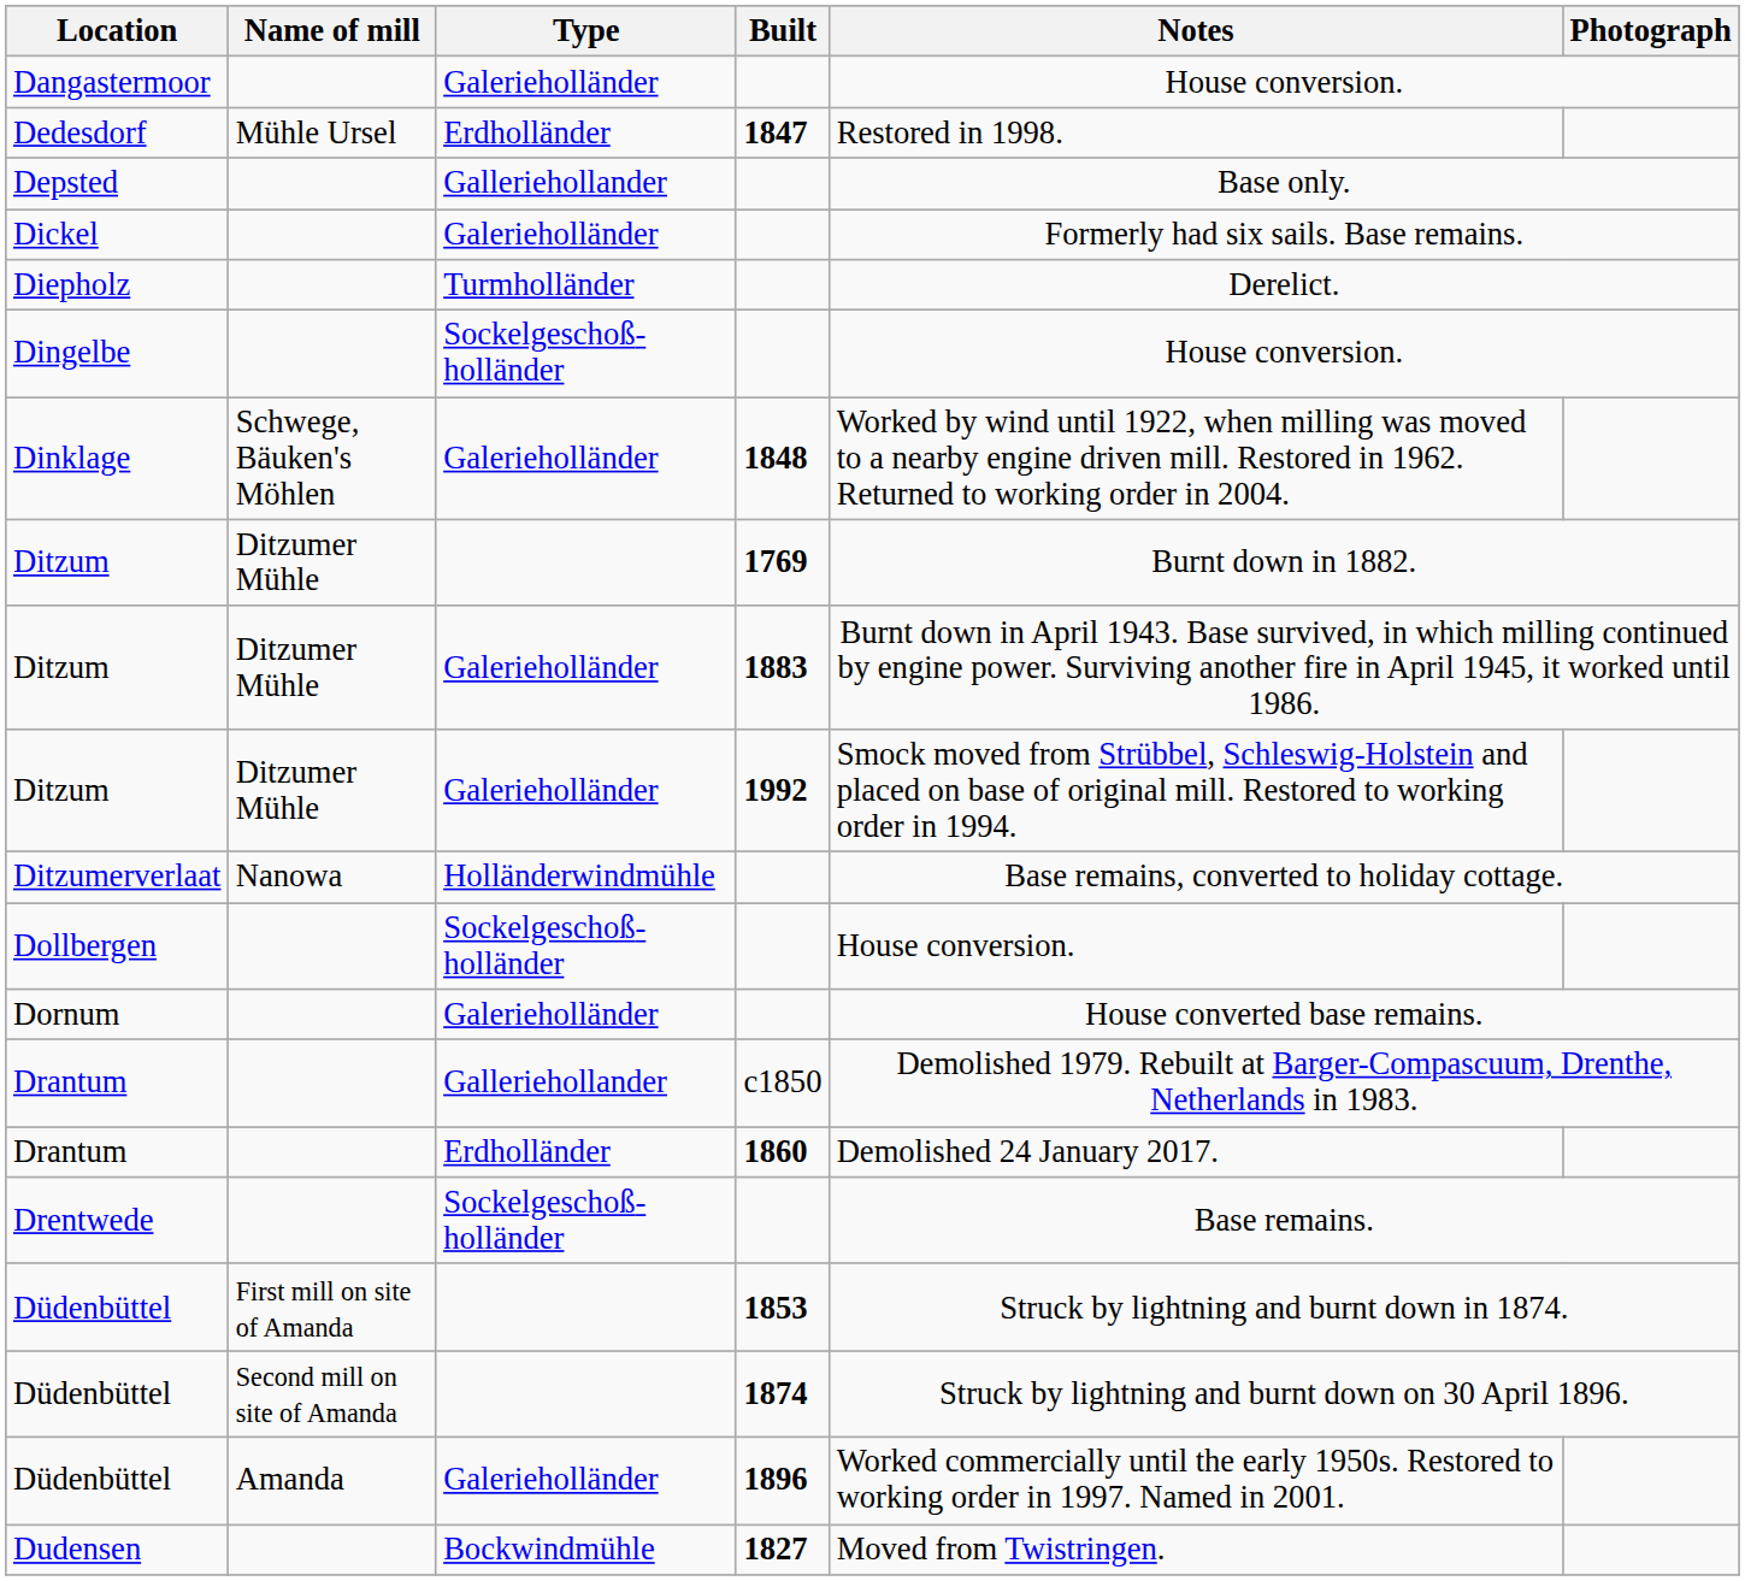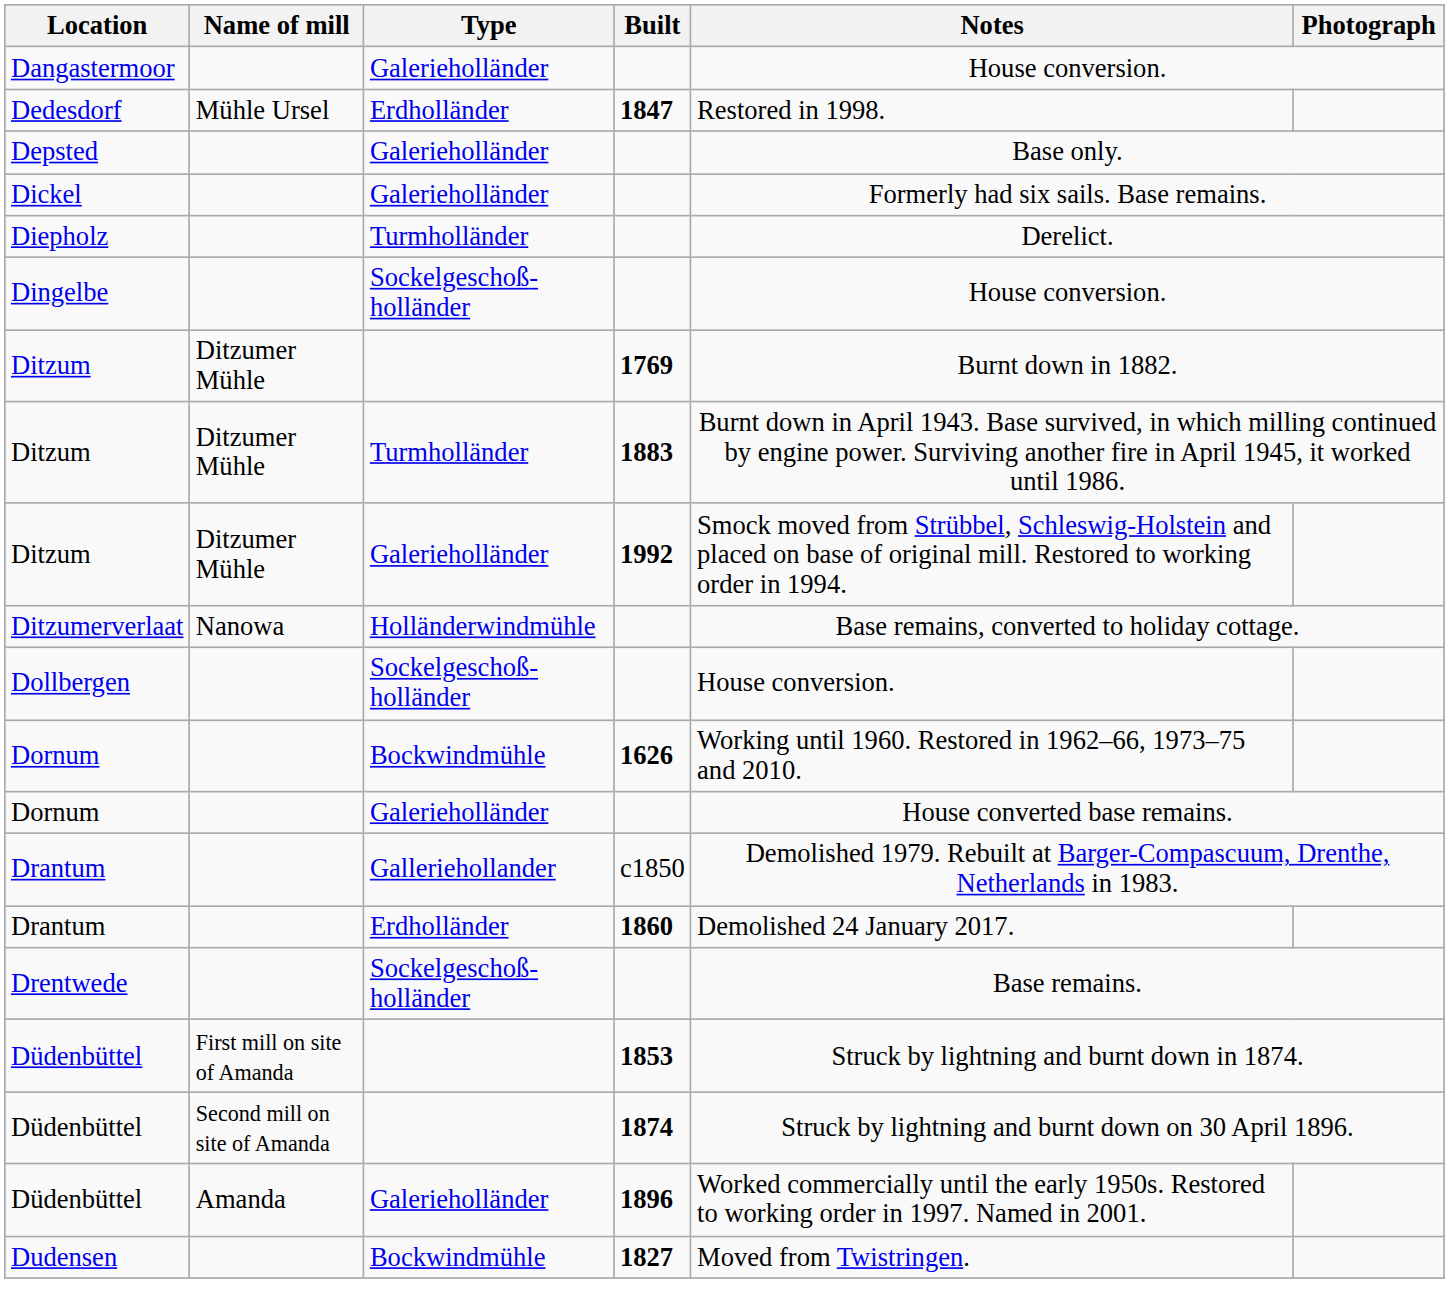Depsted | Type: Galleriehollander -> Galerieholländer
- row: Dinklage | Schwege, Bäuken's Möhlen | Galerieholländer | 1848 | Worked by wind until 1922, when milling was moved to a nearby engine driven mill. Restored in 1962. Returned to working order in 2004.
Ditzum / 1883 | Type: Galerieholländer -> Turmholländer
+ row: Dornum | Bockwindmühle | 1626 | Working until 1960. Restored in 1962–66, 1973–75 and 2010.
